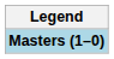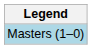row 2 | column 1: bold -> normal
